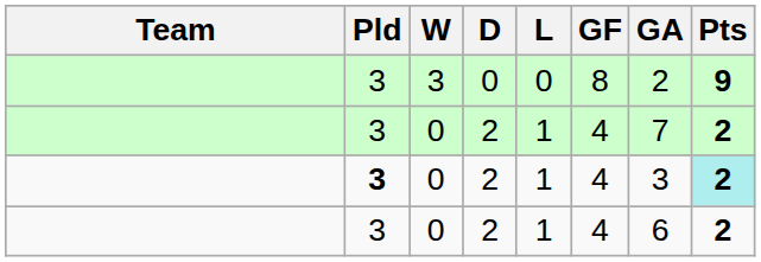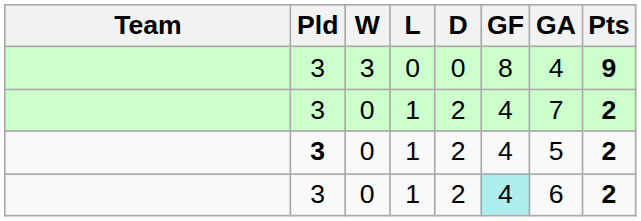columns swapped: D <-> L
row 2 | GA: 2 -> 4
row 4 | GA: 3 -> 5
row 4 | Pts: paleturquoise background -> no background
row 5 | GF: no background -> paleturquoise background
